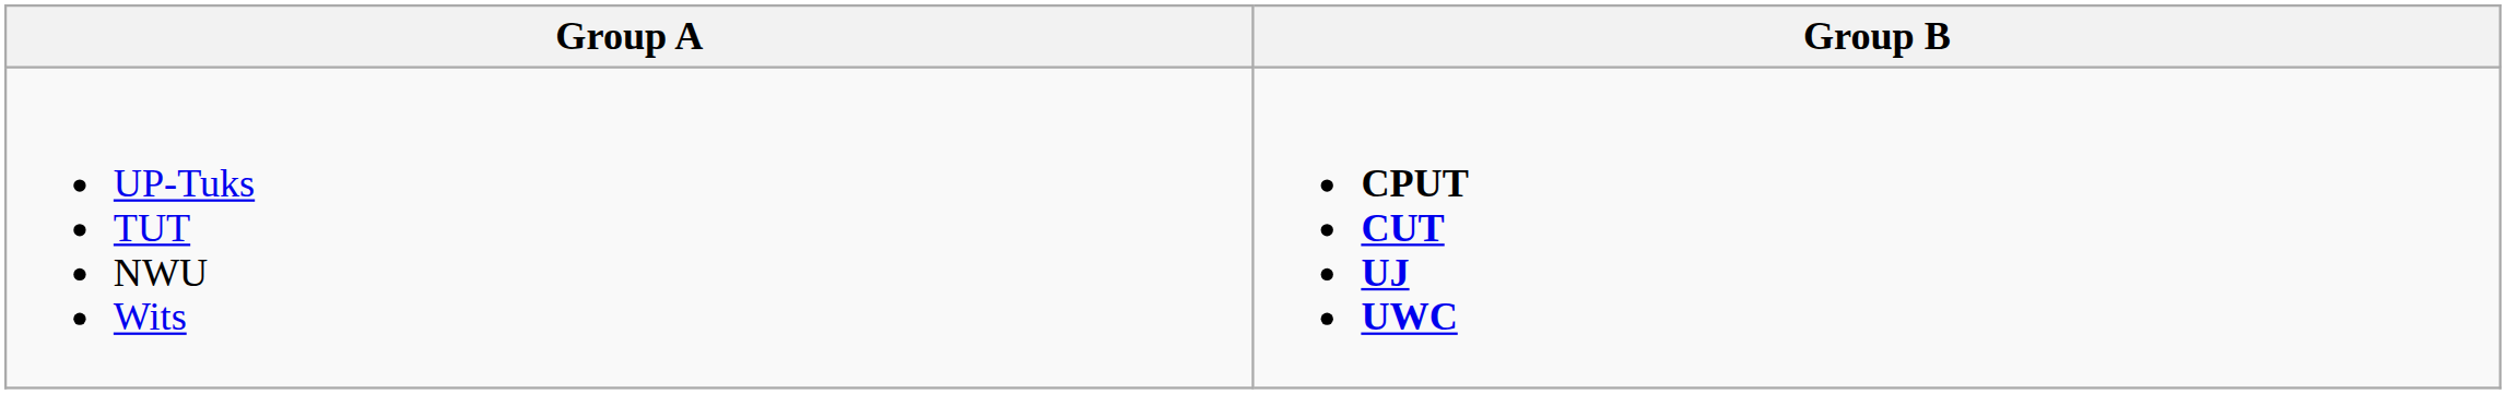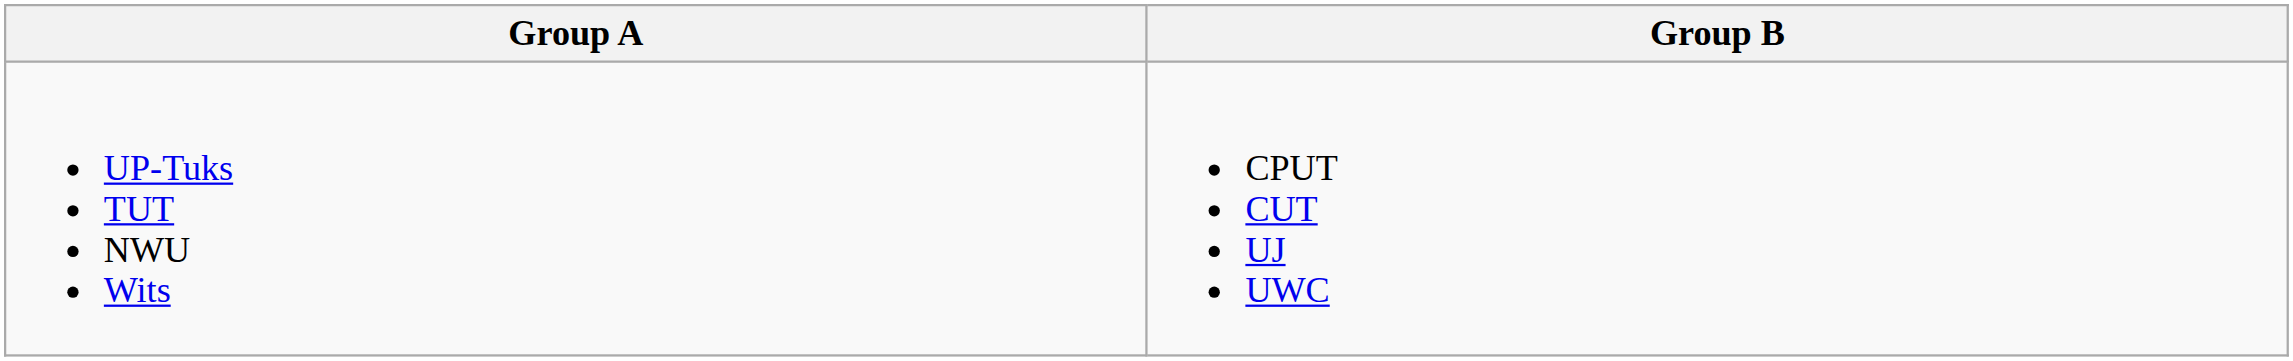UP-Tuks TUT NWU Wits | Group B: bold -> normal
